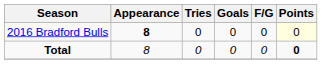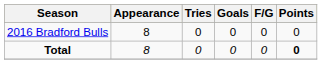2016 Bradford Bulls | Appearance: bold -> normal
2016 Bradford Bulls | Points: lightyellow background -> no background
